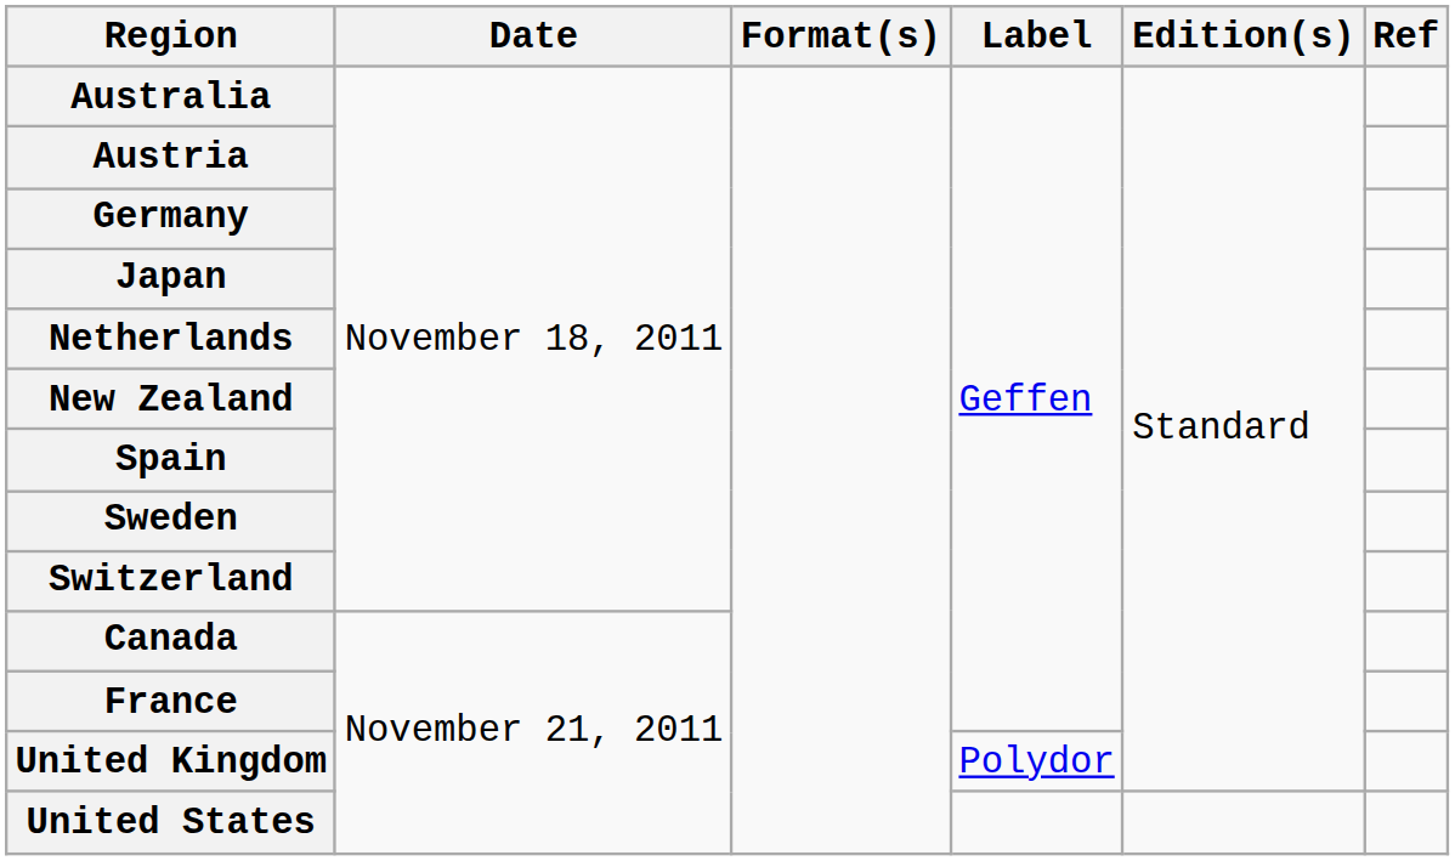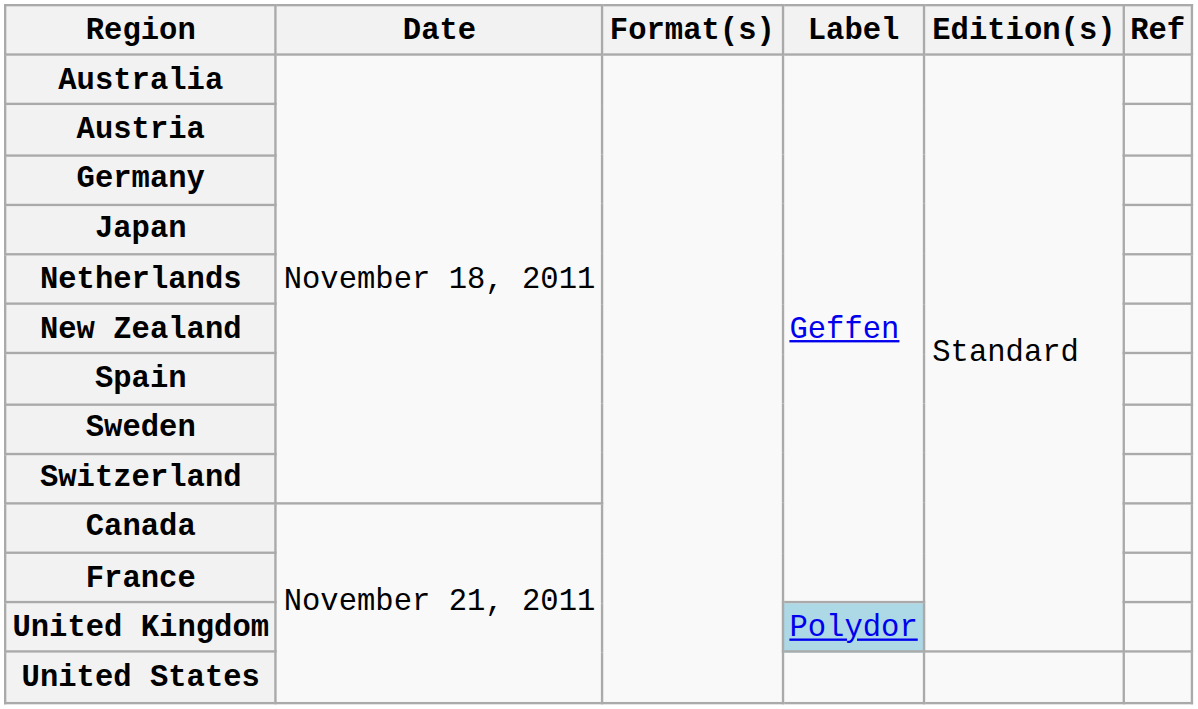United Kingdom | Label: no background -> lightblue background
